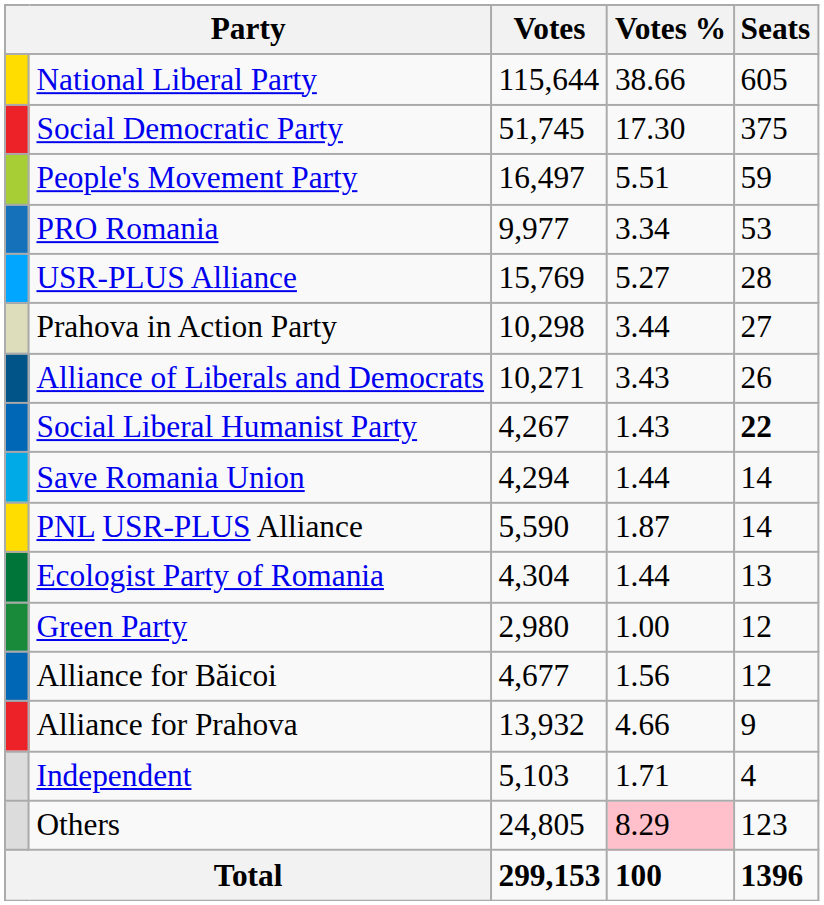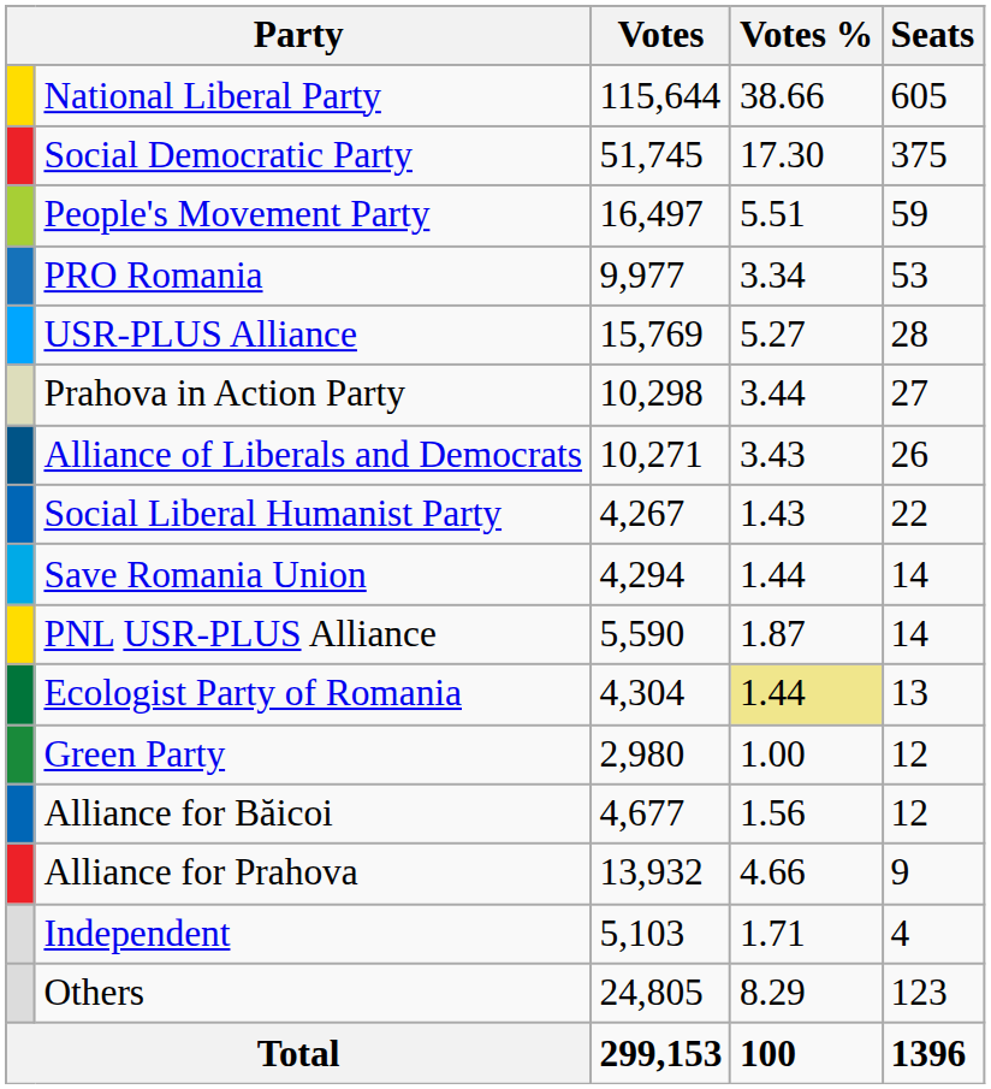Social Liberal Humanist Party | Seats: bold -> normal
Ecologist Party of Romania | Votes %: no background -> khaki background
Others | Votes %: pink background -> no background
